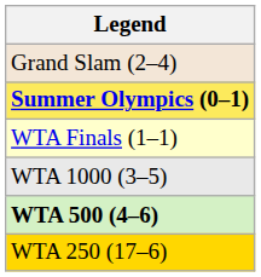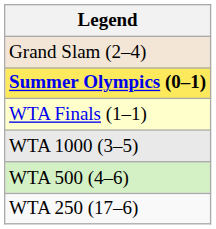row 6 | column 1: bold -> normal
row 7 | column 1: gold background -> no background
